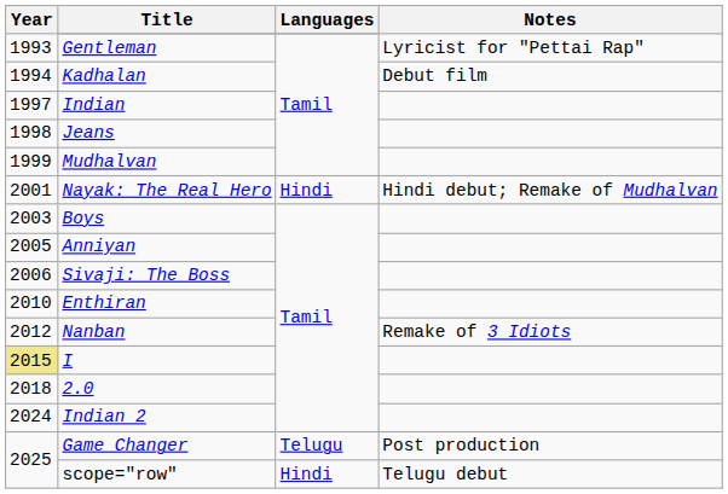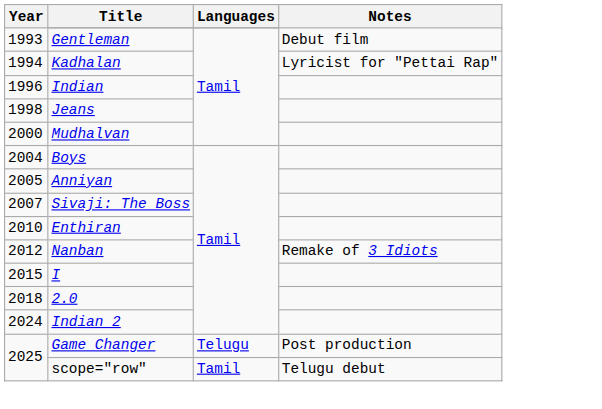Gentleman | Notes: Lyricist for "Pettai Rap" -> Debut film
Kadhalan | Notes: Debut film -> Lyricist for "Pettai Rap"
Indian | Year: 1997 -> 1996
Mudhalvan | Year: 1999 -> 2000
- row: 2001 | Nayak: The Real Hero | Hindi | Hindi debut; Remake of Mudhalvan
Boys | Year: 2003 -> 2004
Sivaji: The Boss | Year: 2006 -> 2007
I | Year: khaki background -> no background
scope="row" | Languages: Hindi -> Tamil
